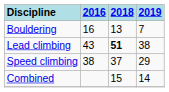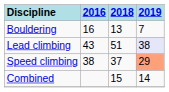Lead climbing | 2018: bold -> normal
Lead climbing | 2019: no background -> lavender background
Speed climbing | 2019: no background -> lightsalmon background
